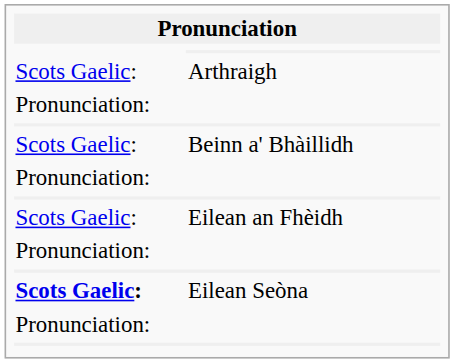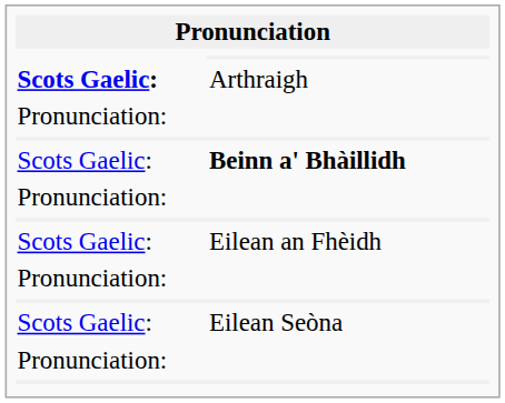Arthraigh | column 1: normal -> bold
Beinn a' Bhàillidh | column 2: normal -> bold
Eilean Seòna | column 1: bold -> normal
